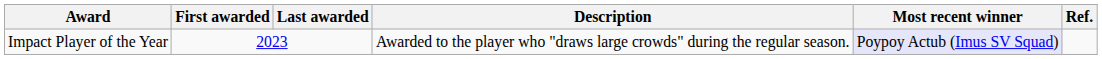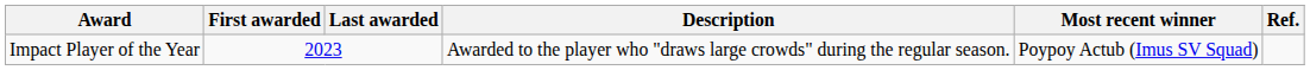Impact Player of the Year | Most recent winner: lavender background -> no background
